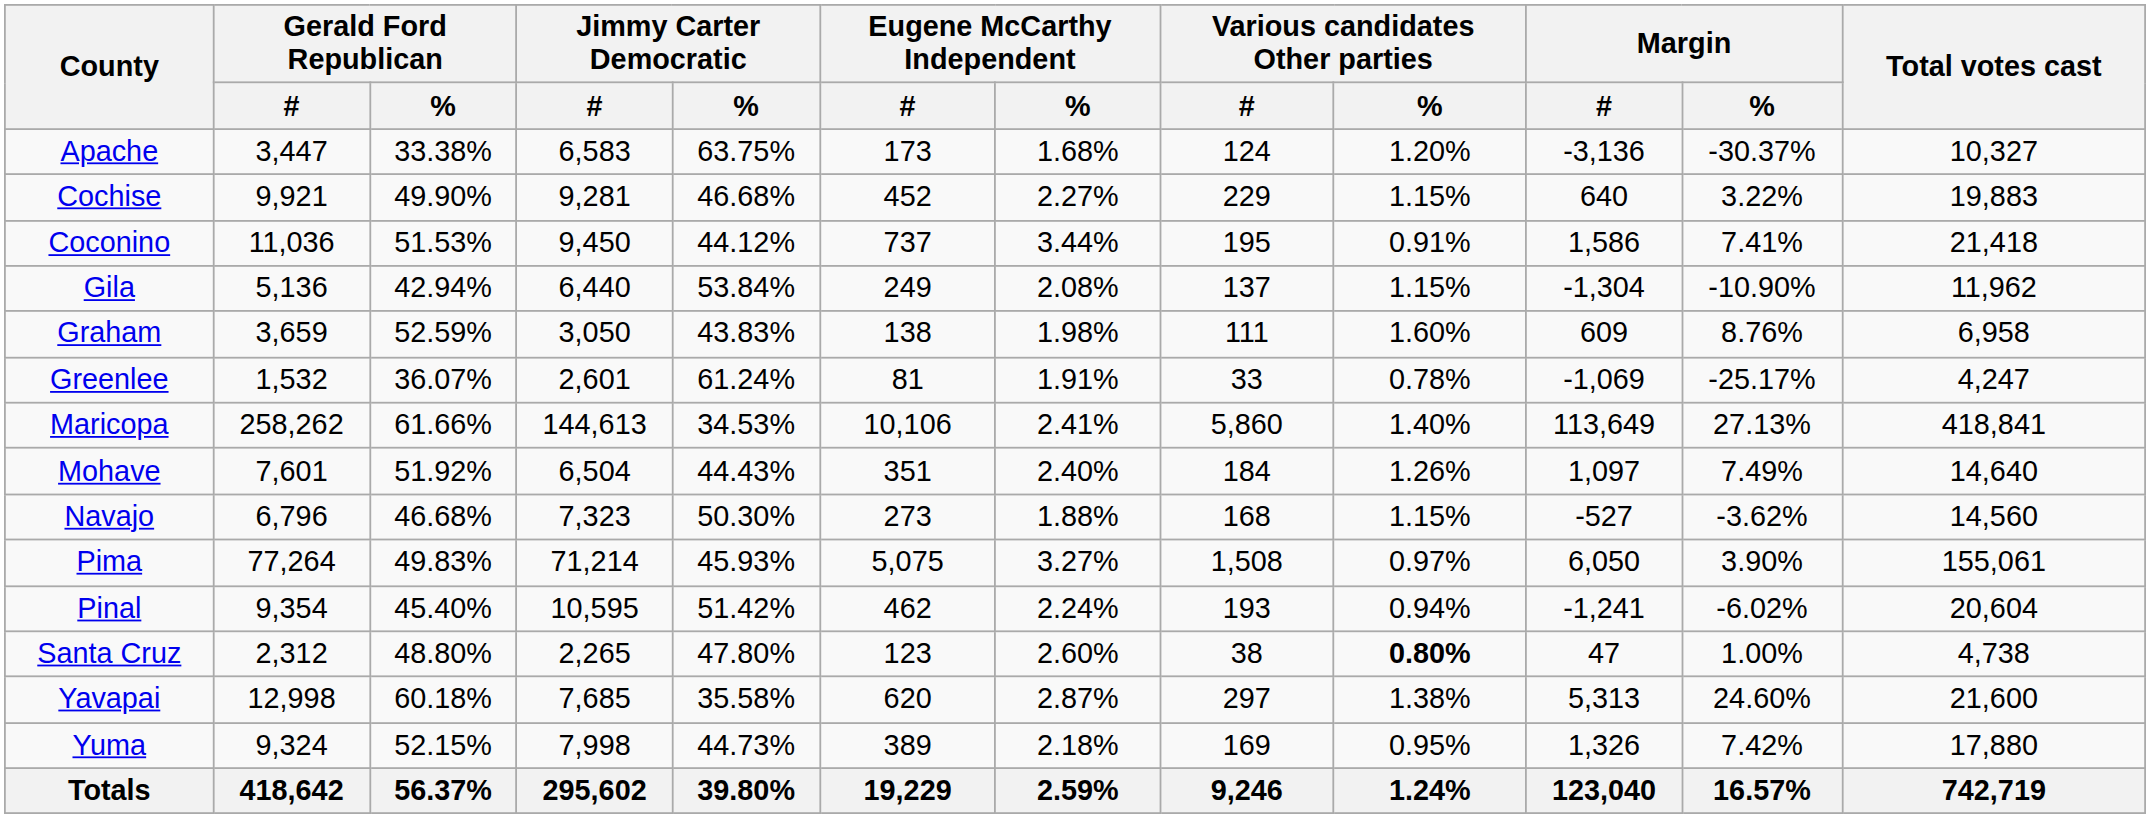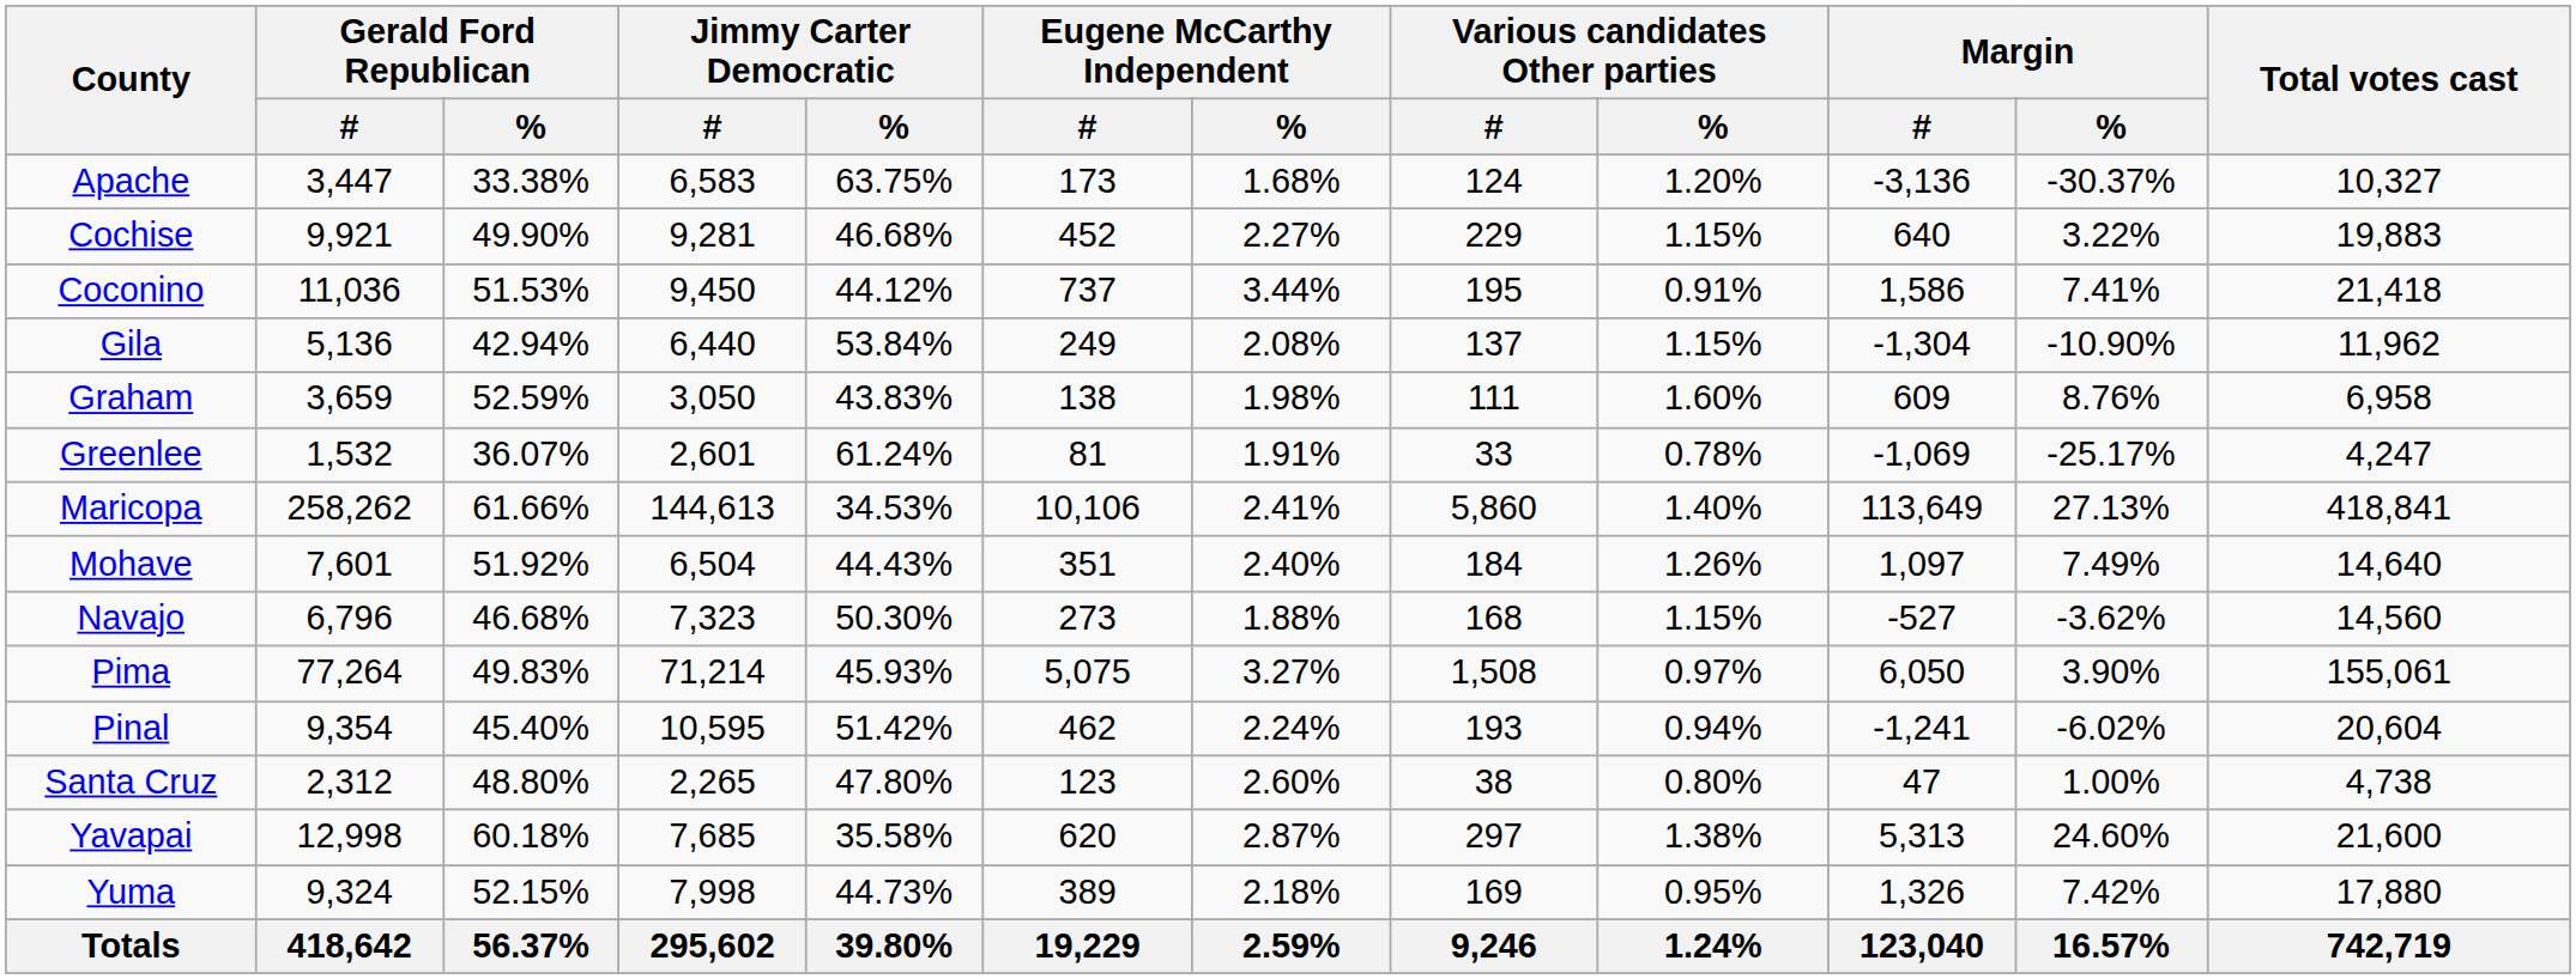Santa Cruz | Various candidates Other parties / %: bold -> normal
